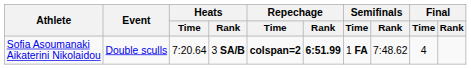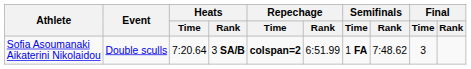Sofia Asoumanaki Aikaterini Nikolaidou | Repechage / Rank: bold -> normal
Sofia Asoumanaki Aikaterini Nikolaidou | Final / Time: 4 -> 3
